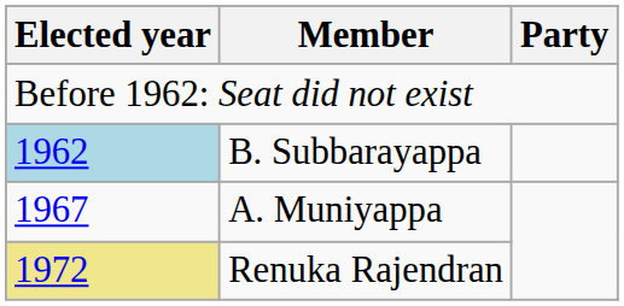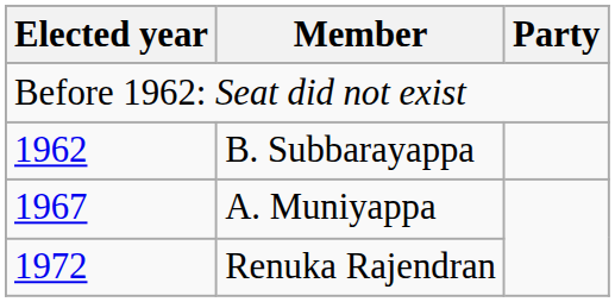B. Subbarayappa | Elected year: lightblue background -> no background
Renuka Rajendran | Elected year: khaki background -> no background
